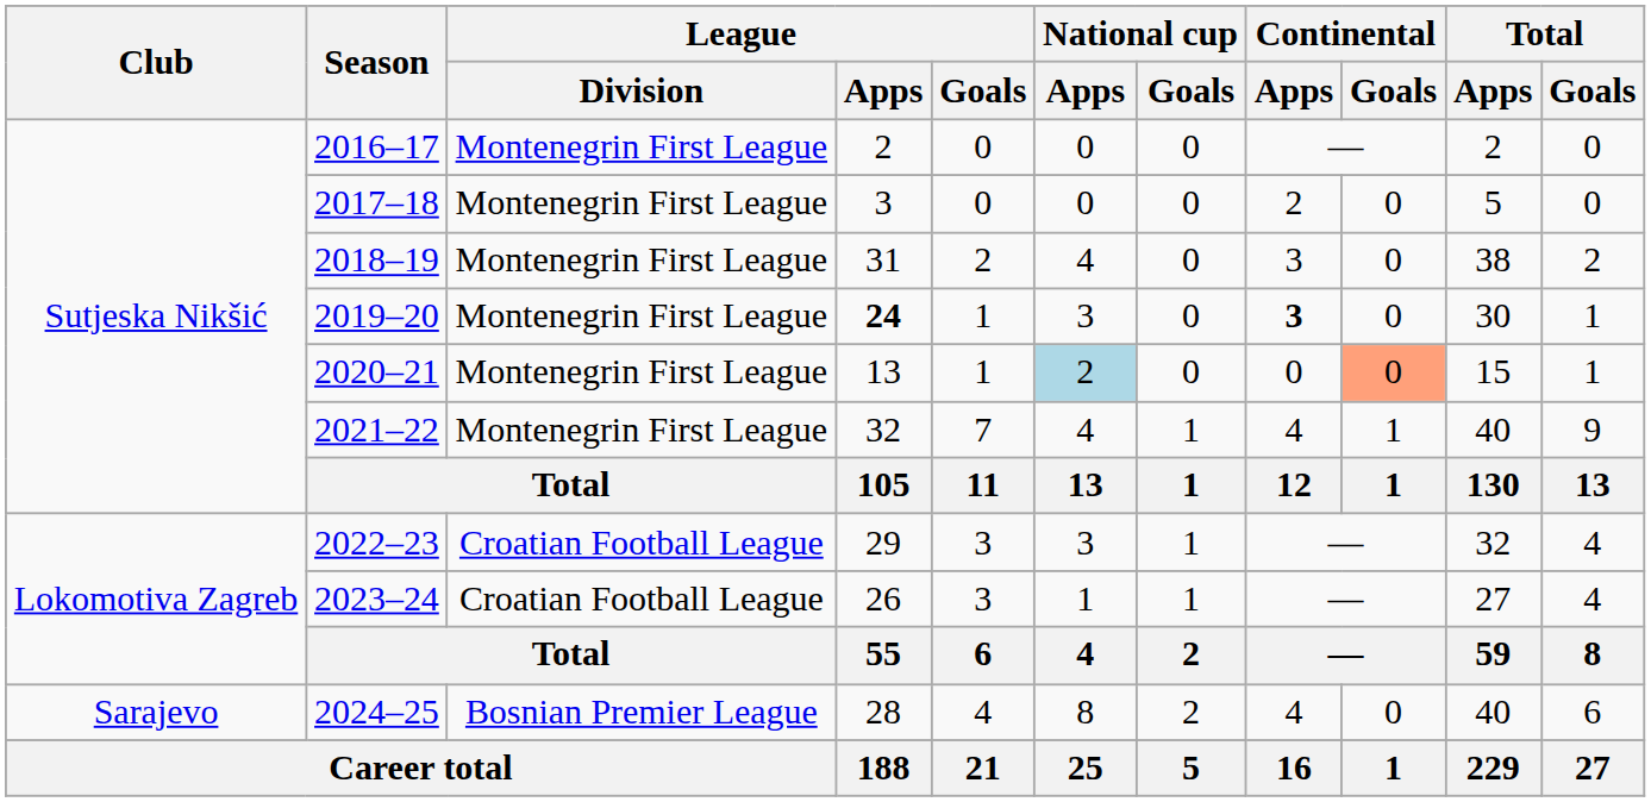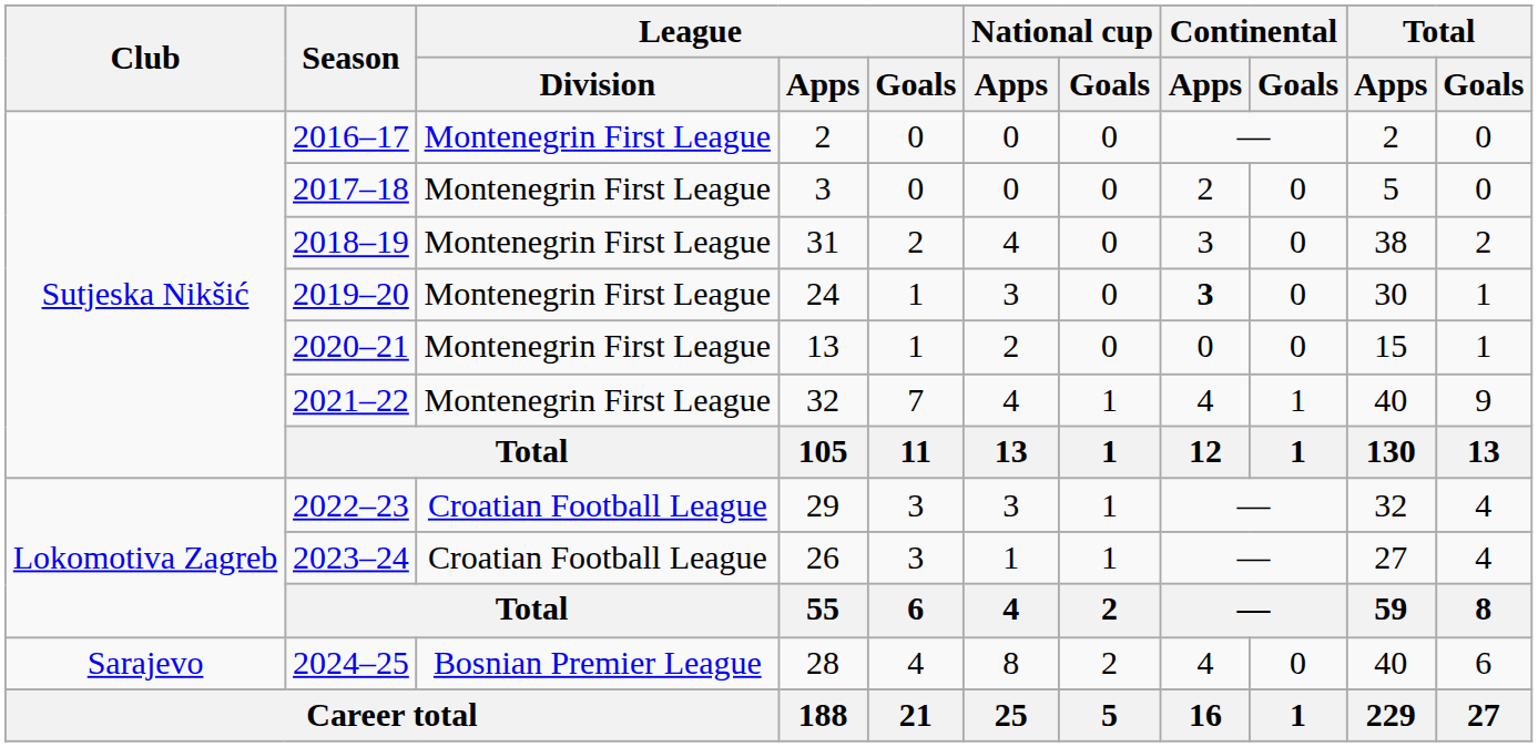2019–20 | League / Apps: bold -> normal
2020–21 | National cup / Apps: lightblue background -> no background
2020–21 | Continental / Goals: lightsalmon background -> no background
